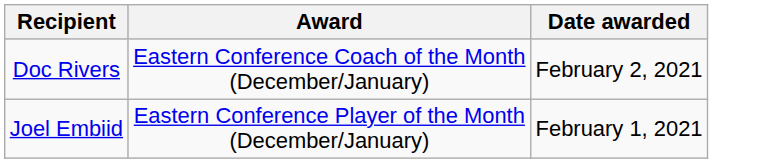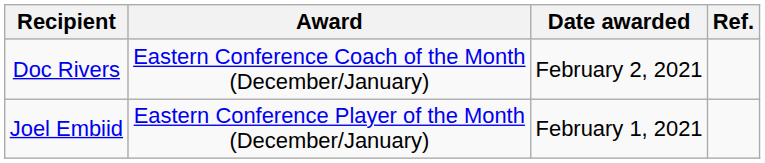+ column: Ref.
